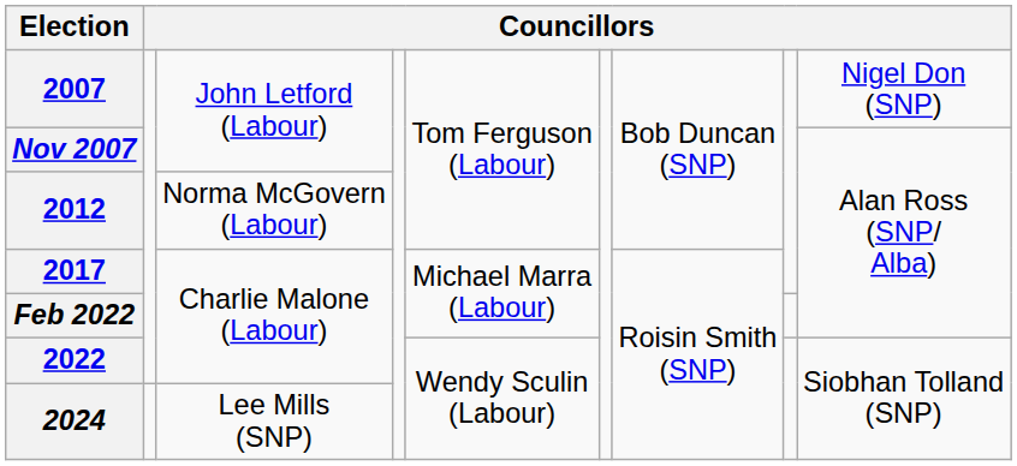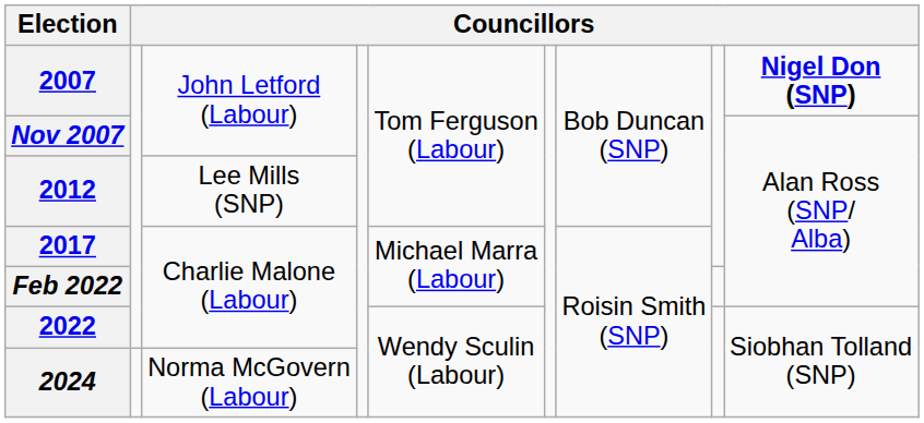2007 | column 9: normal -> bold
2012 | column 3: Norma McGovern (Labour) -> Lee Mills (SNP)
2024 | column 3: Lee Mills (SNP) -> Norma McGovern (Labour)
